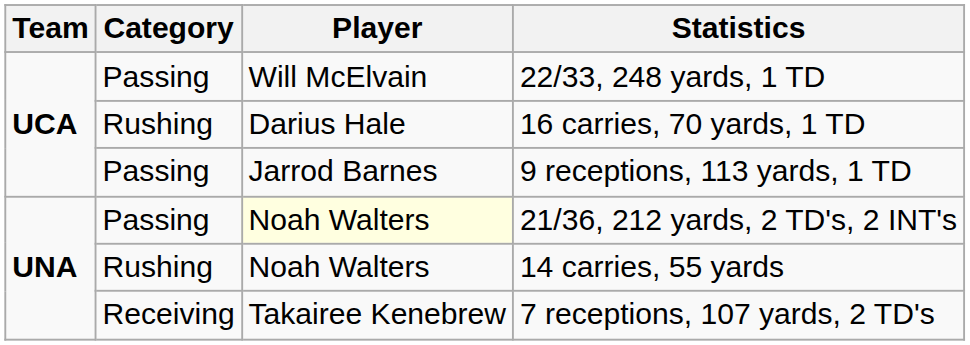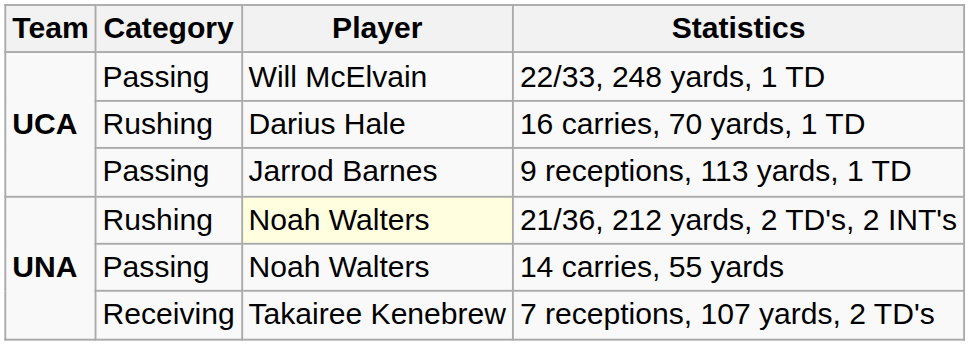21/36, 212 yards, 2 TD's, 2 INT's | Category: Passing -> Rushing
14 carries, 55 yards | Category: Rushing -> Passing
